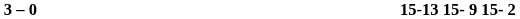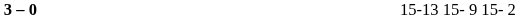row 1 | column 2: bold -> normal
